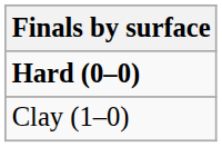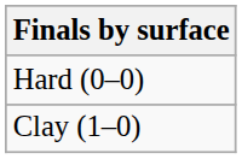row 2 | column 1: bold -> normal
